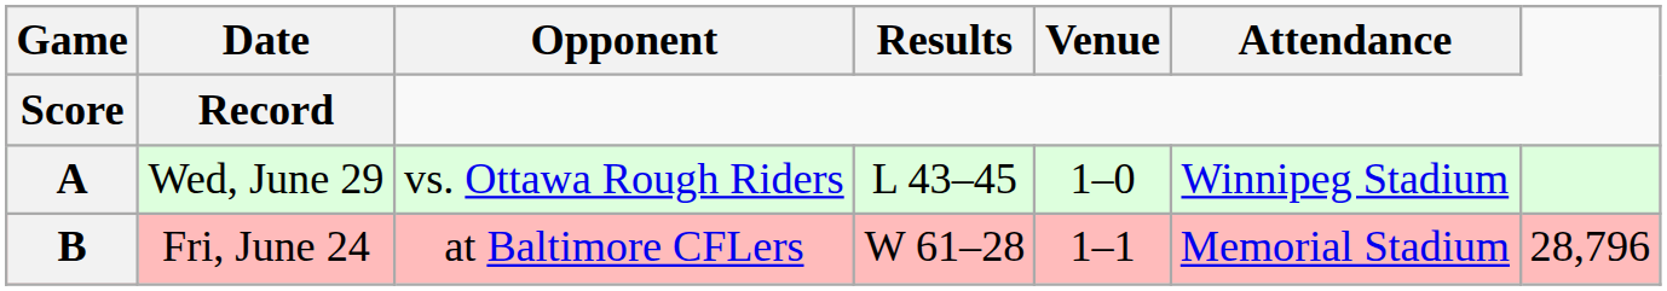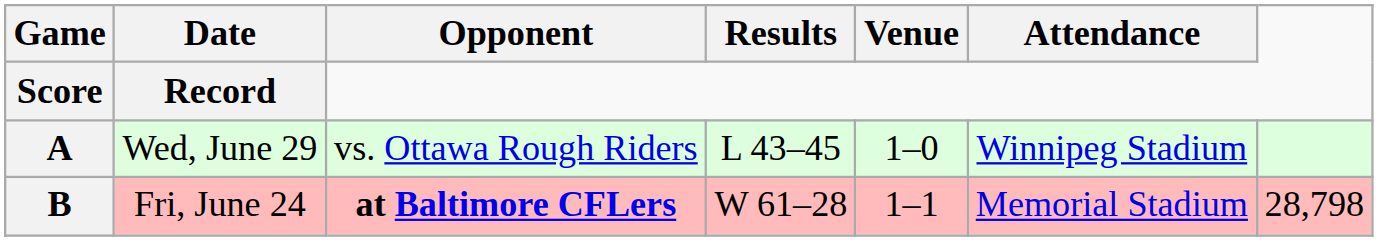B | Opponent: normal -> bold
B | column 7: 28,796 -> 28,798
